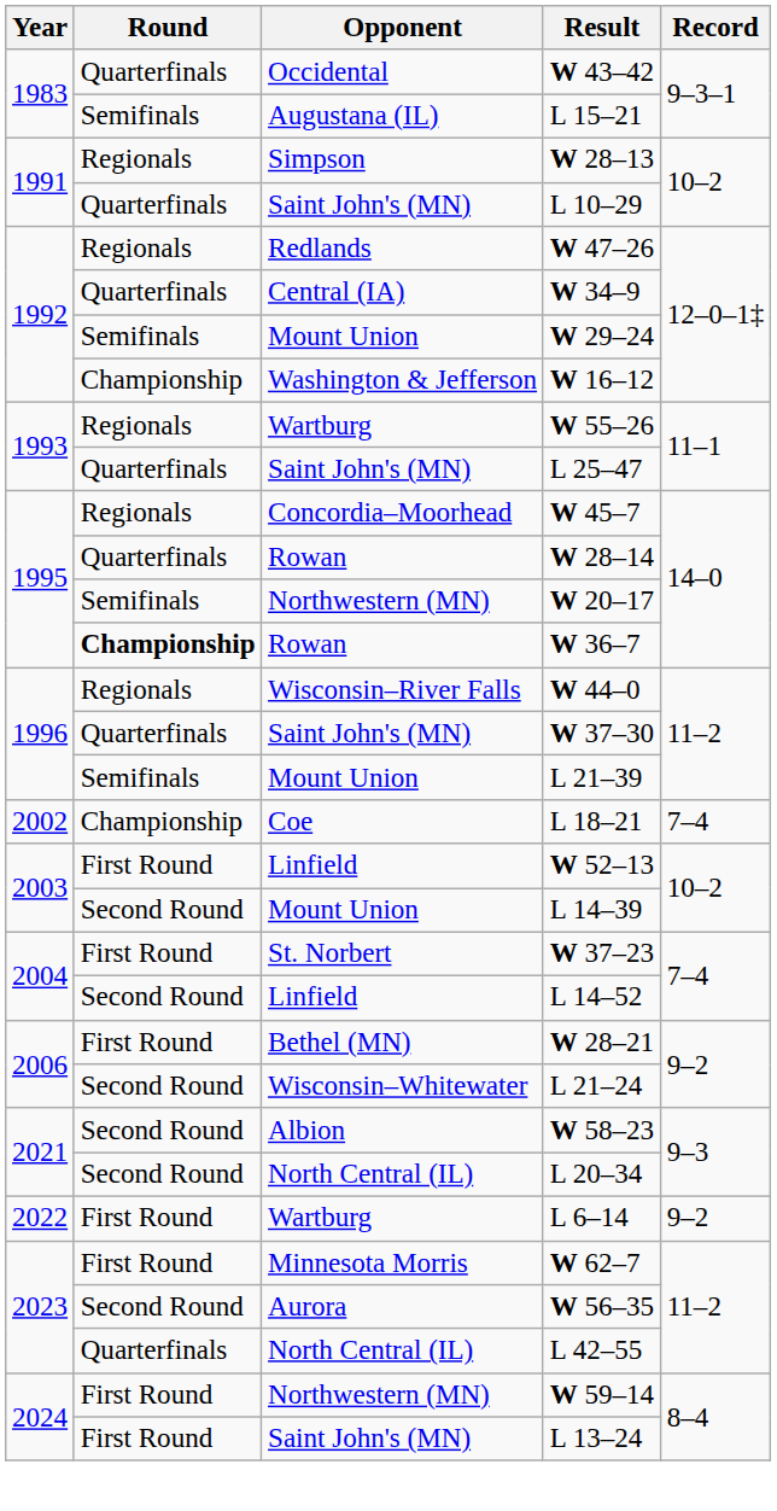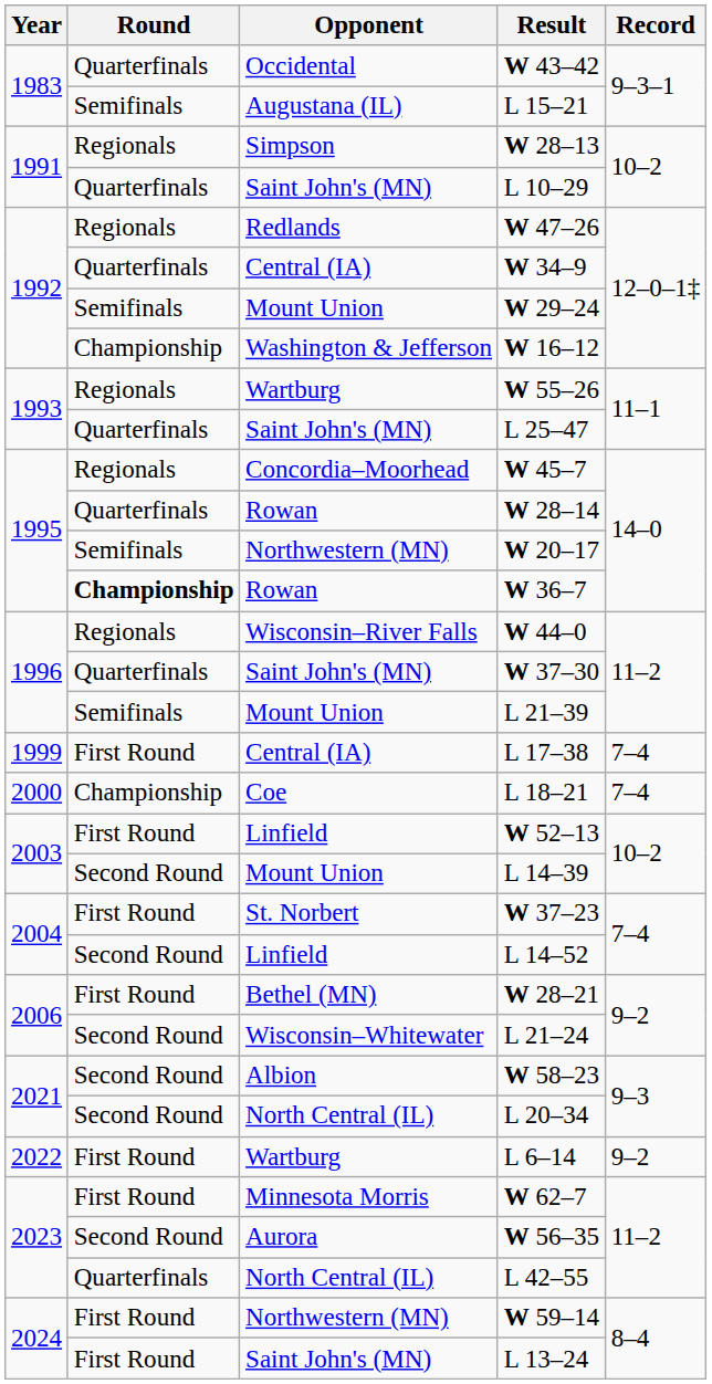+ row: 1999 | First Round | Central (IA) | L 17–38 | 7–4
L 18–21 | Year: 2002 -> 2000
